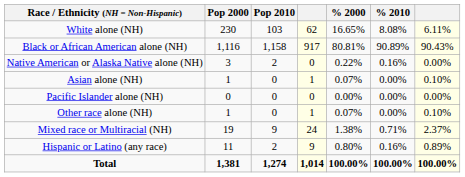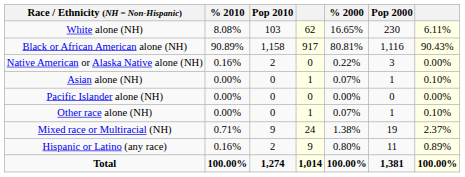columns swapped: Pop 2000 <-> % 2010
